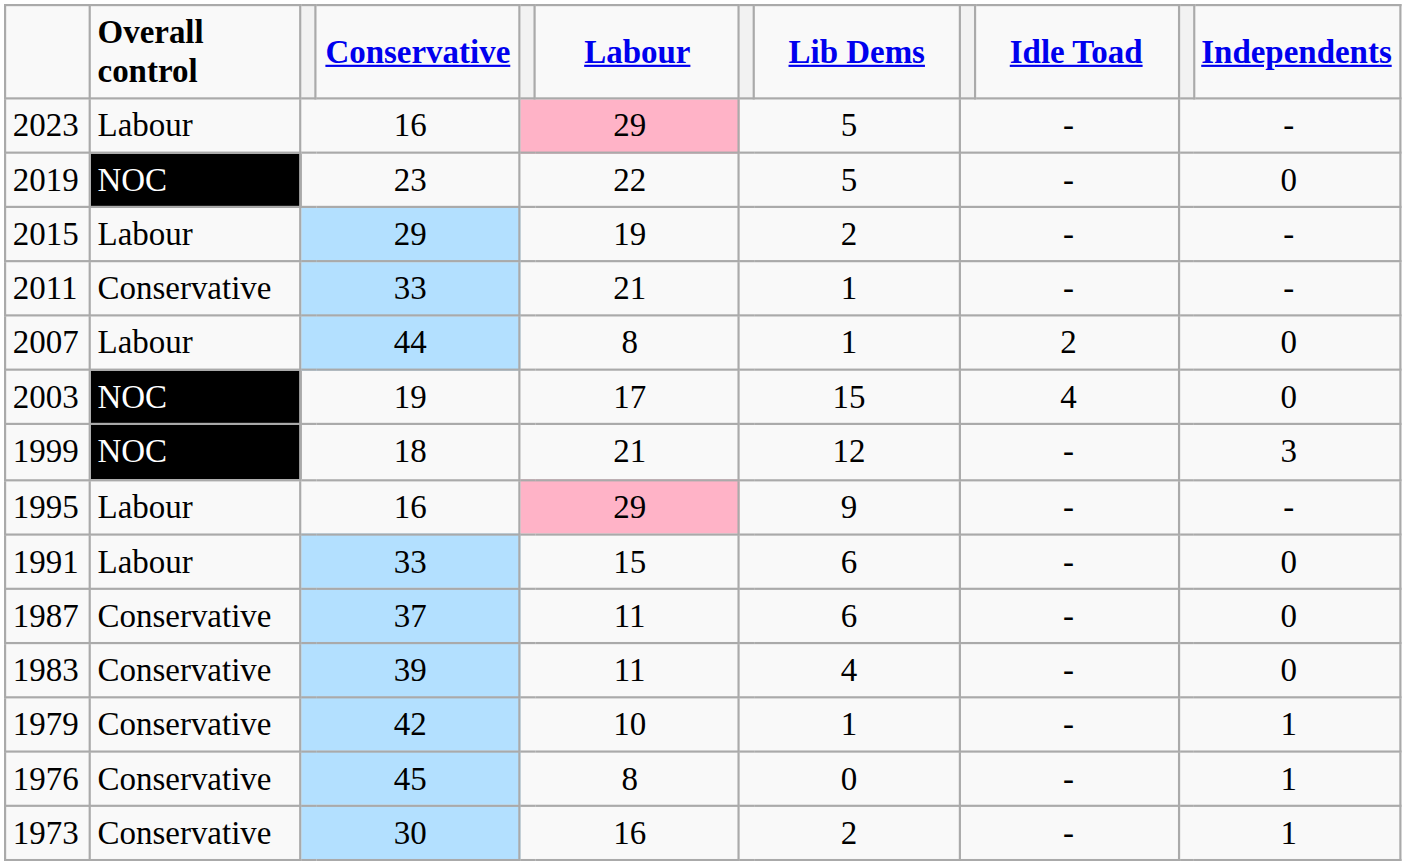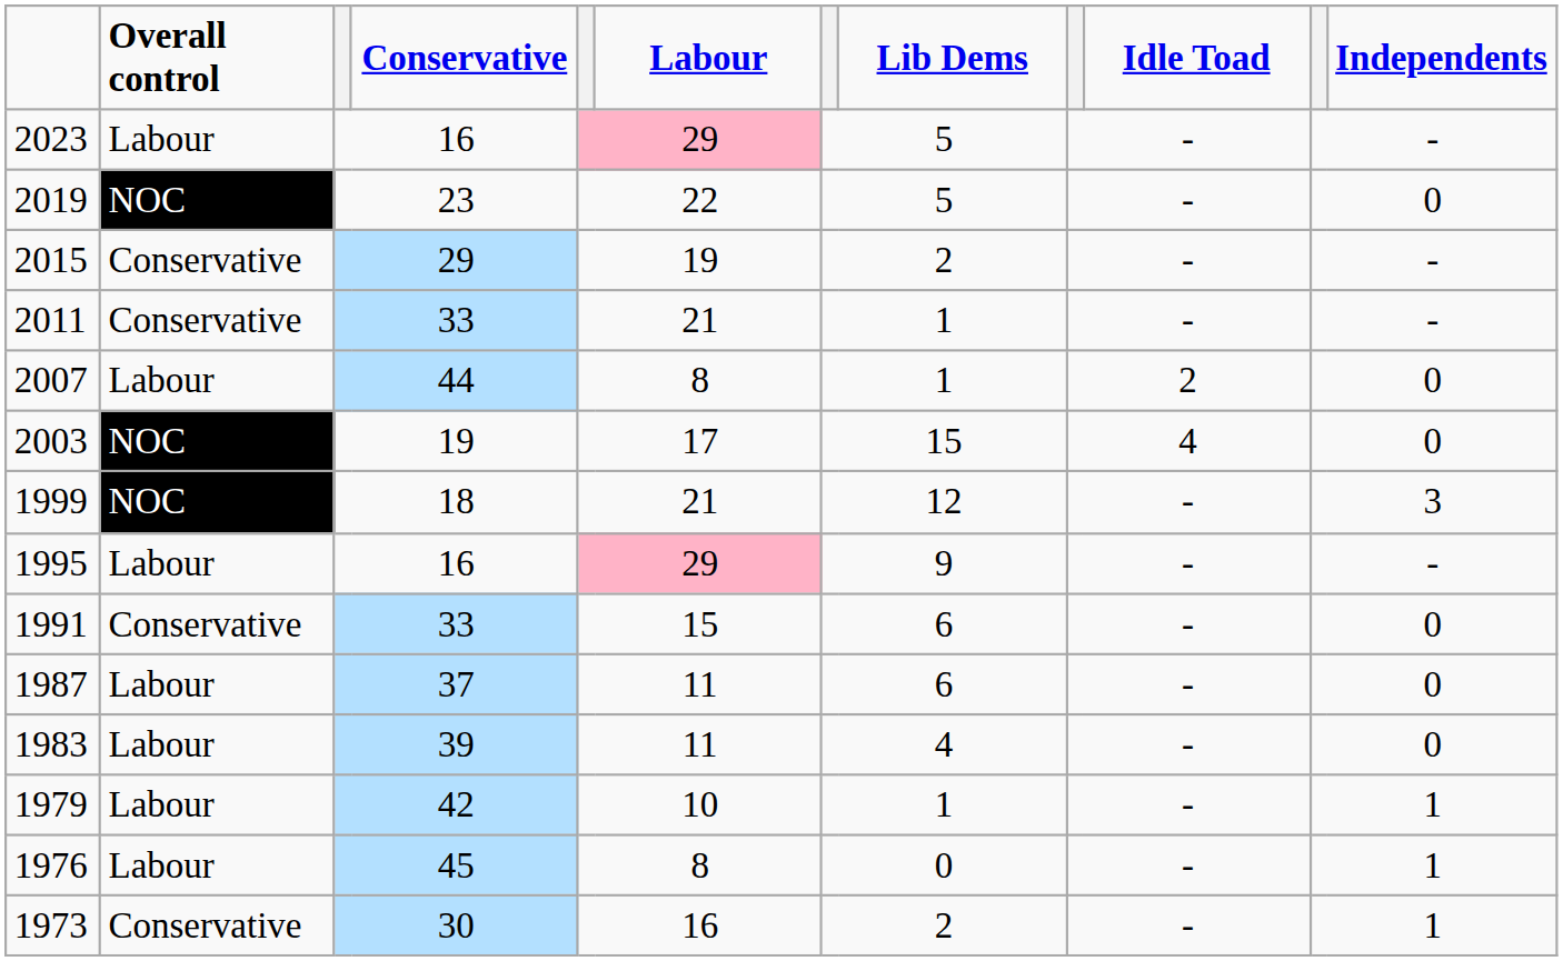2015 | Overall control: Labour -> Conservative
1991 | Overall control: Labour -> Conservative
1987 | Overall control: Conservative -> Labour
1983 | Overall control: Conservative -> Labour
1979 | Overall control: Conservative -> Labour
1976 | Overall control: Conservative -> Labour
